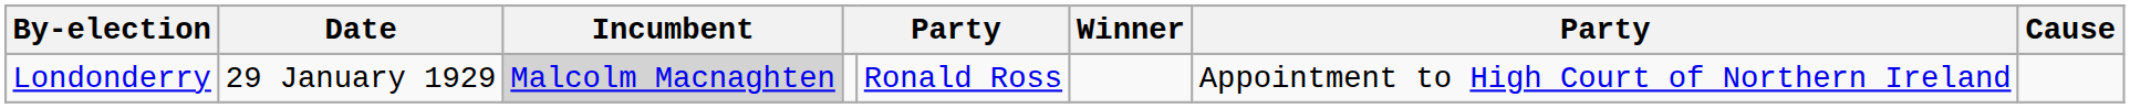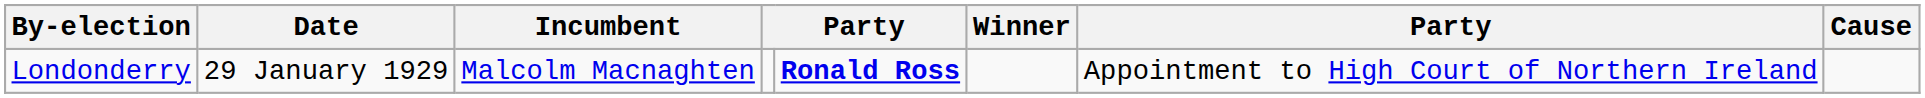Londonderry | Incumbent: lightgrey background -> no background
Londonderry | column 5: normal -> bold
